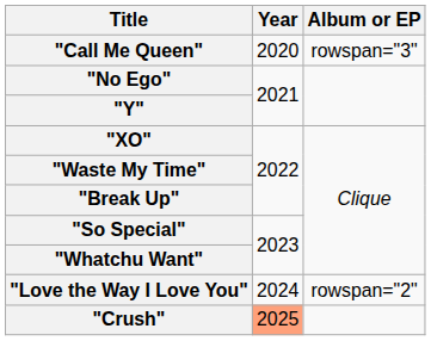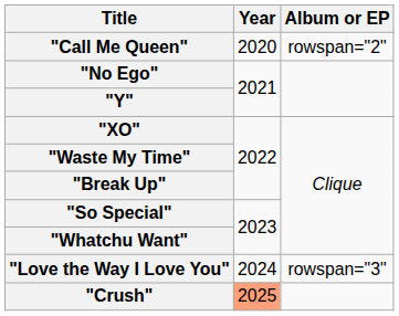"Call Me Queen" | Album or EP: rowspan="3" -> rowspan="2"
"Love the Way I Love You" | Album or EP: rowspan="2" -> rowspan="3"
